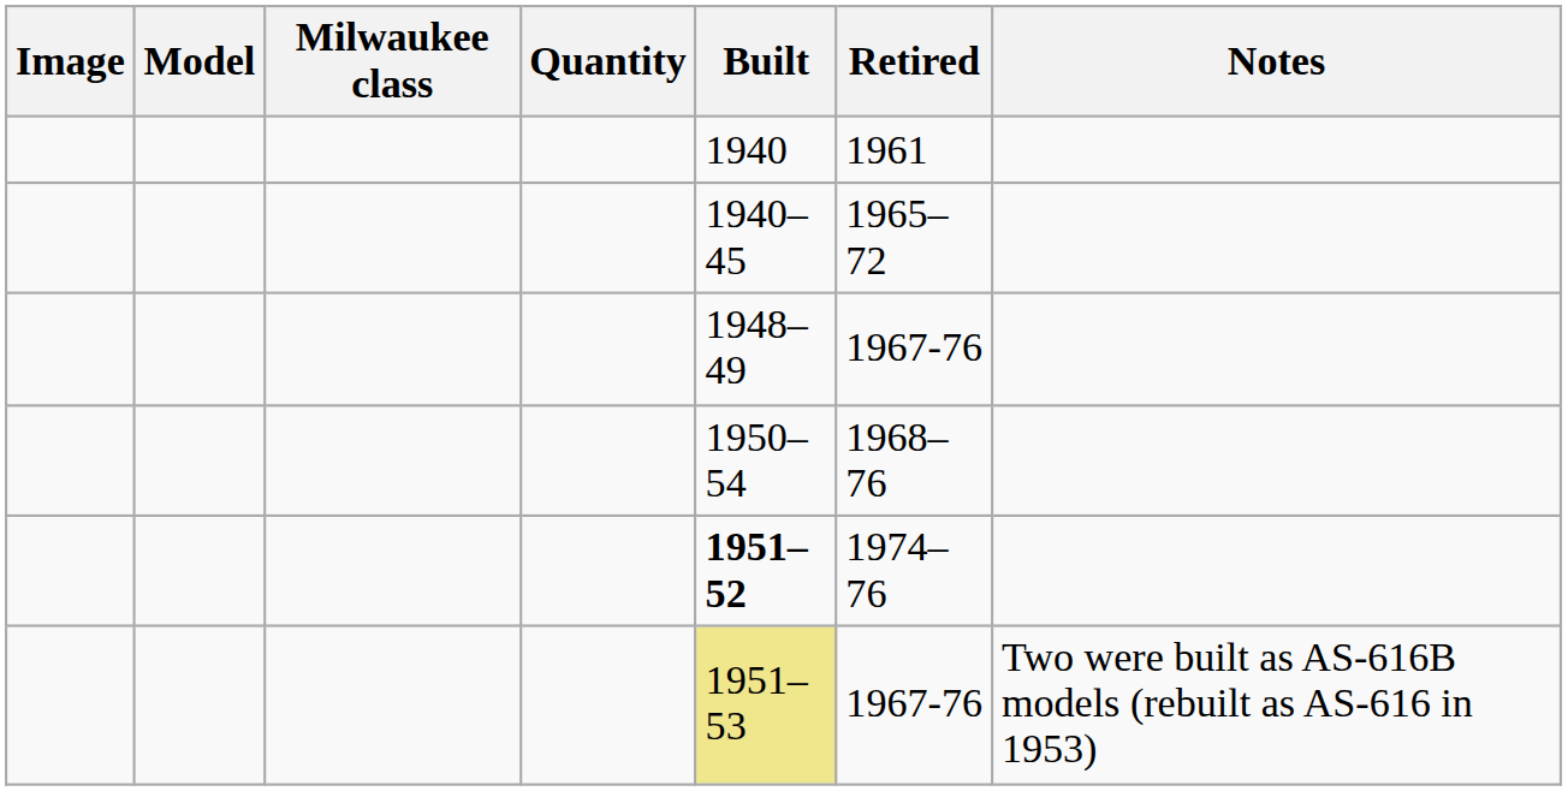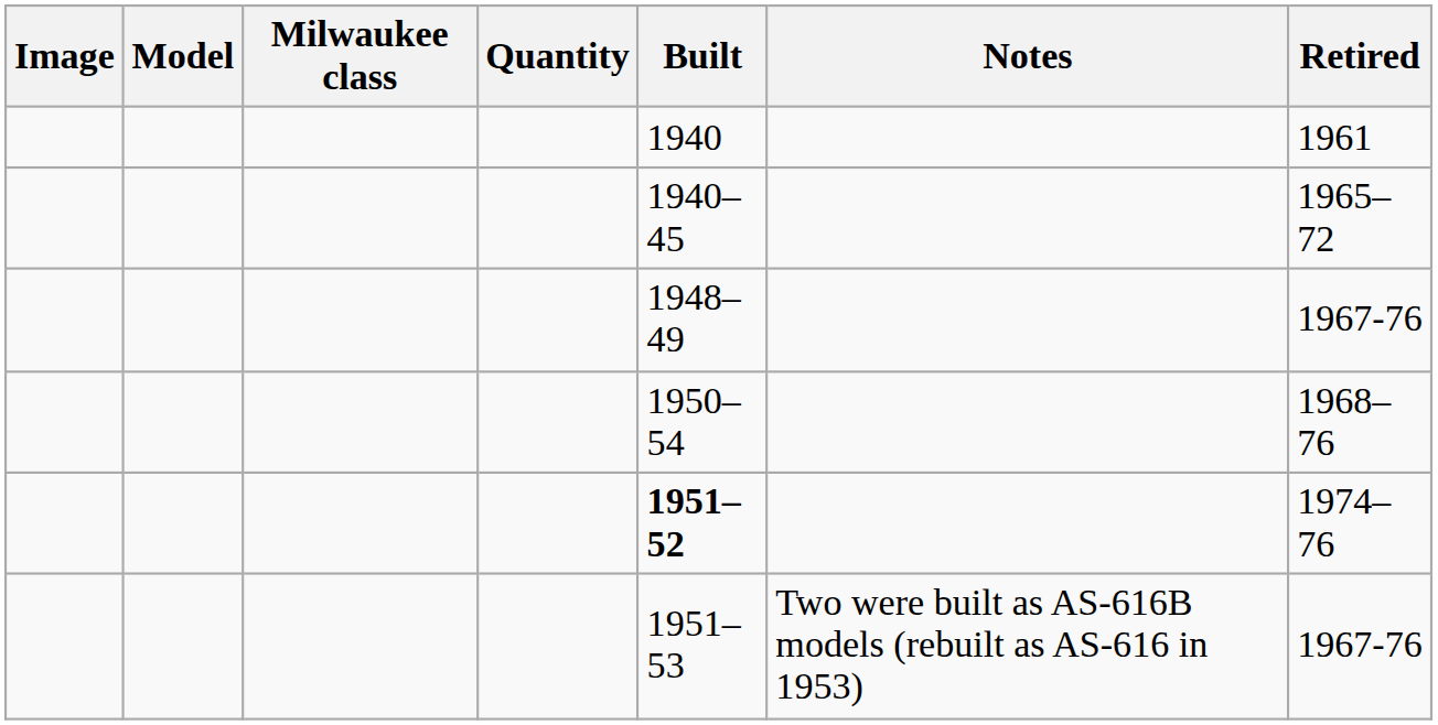columns swapped: Retired <-> Notes
row 7 | Built: khaki background -> no background
